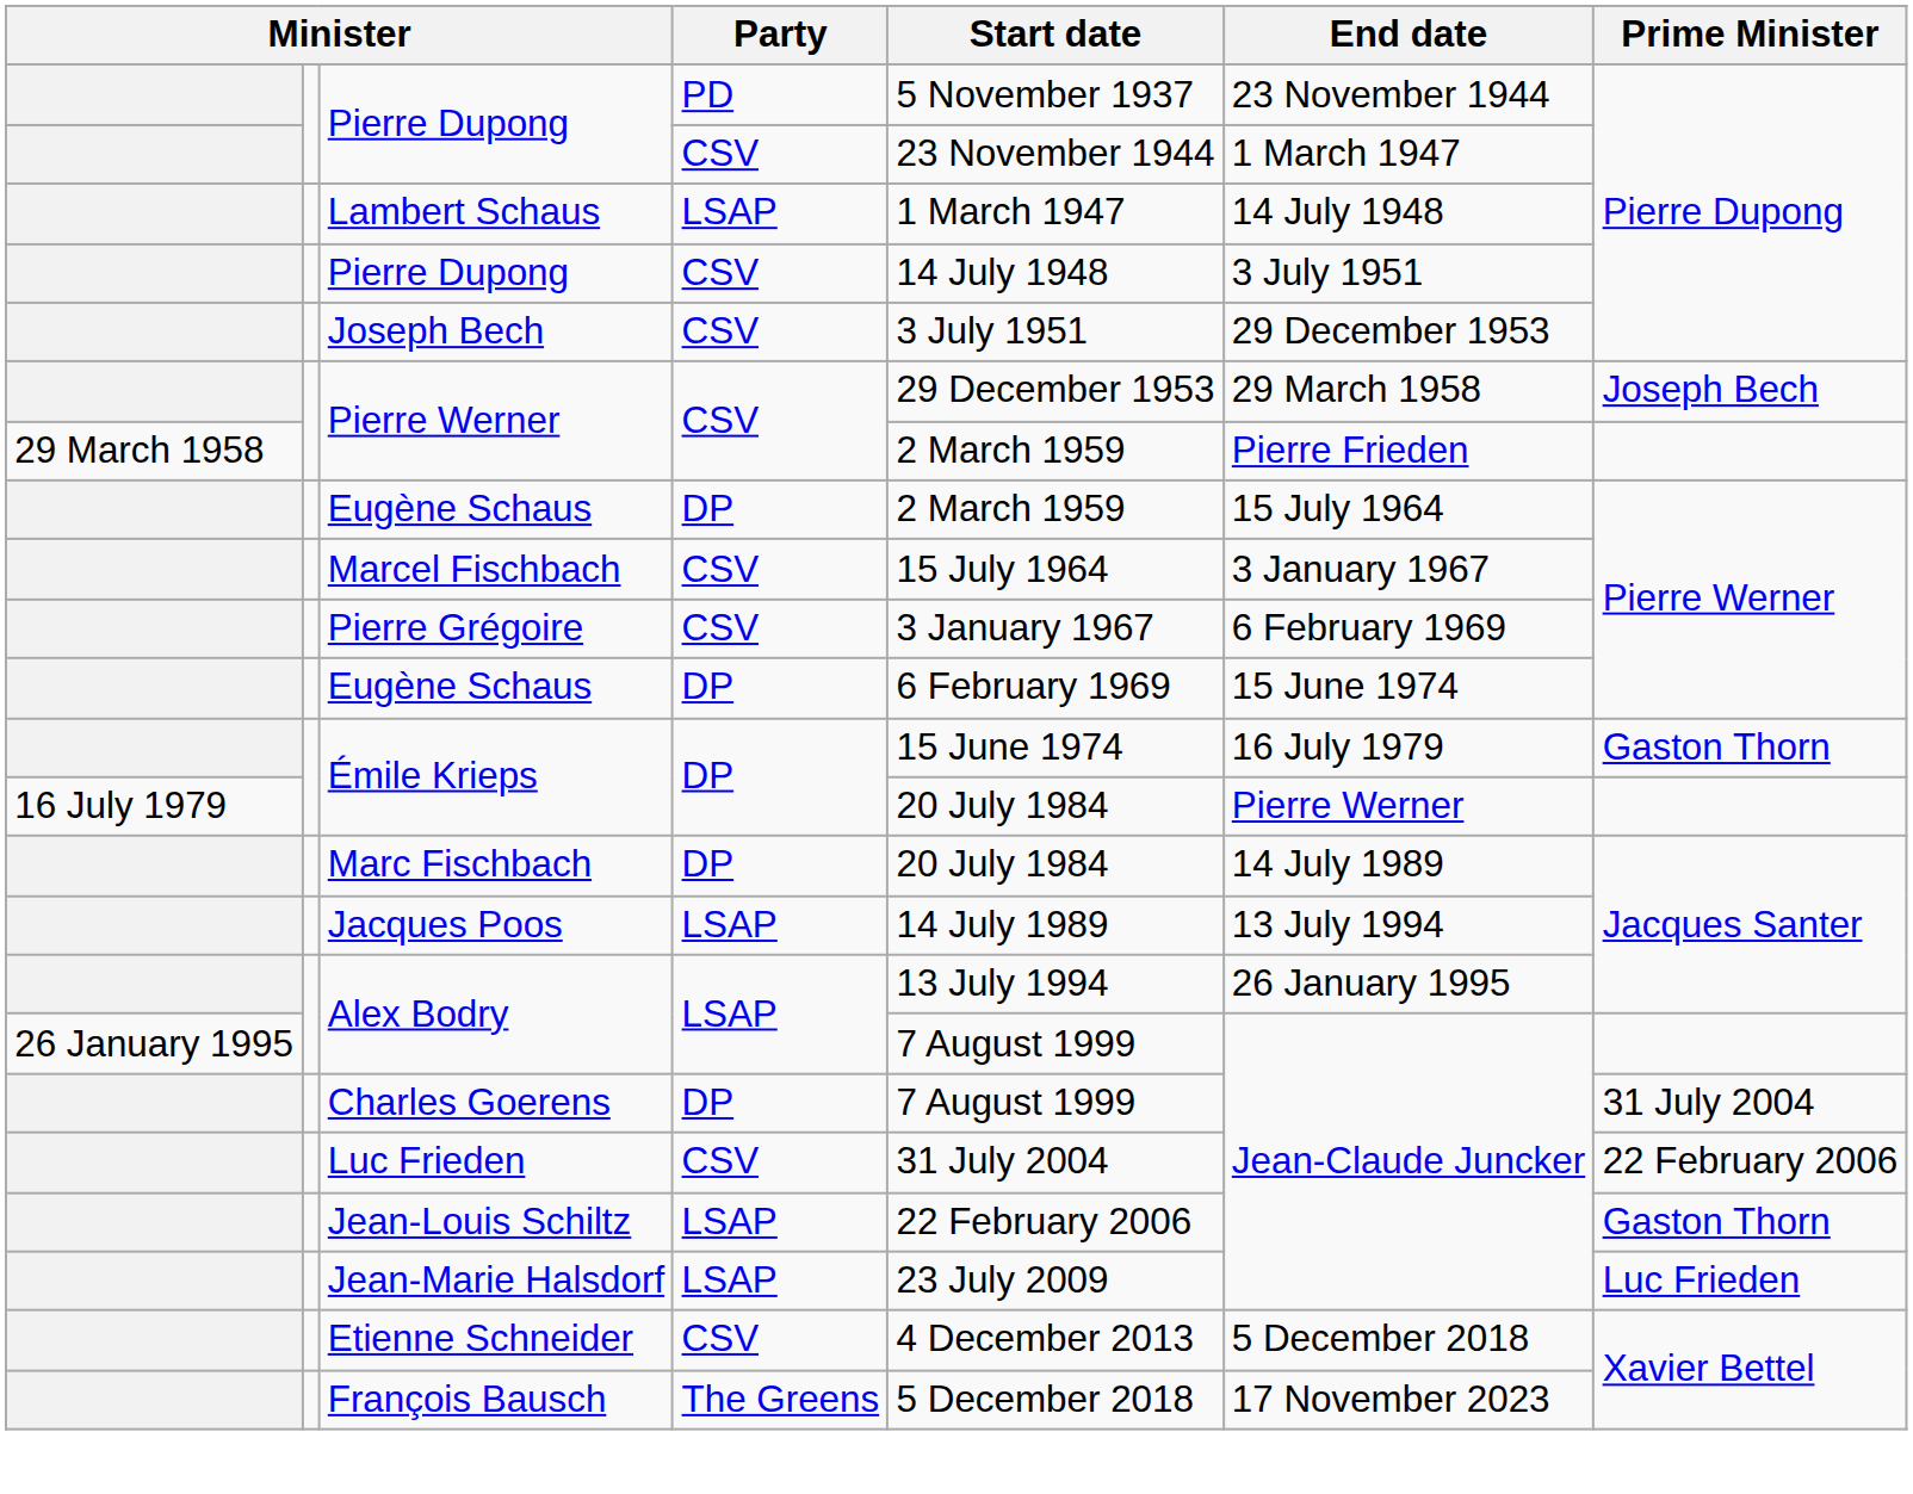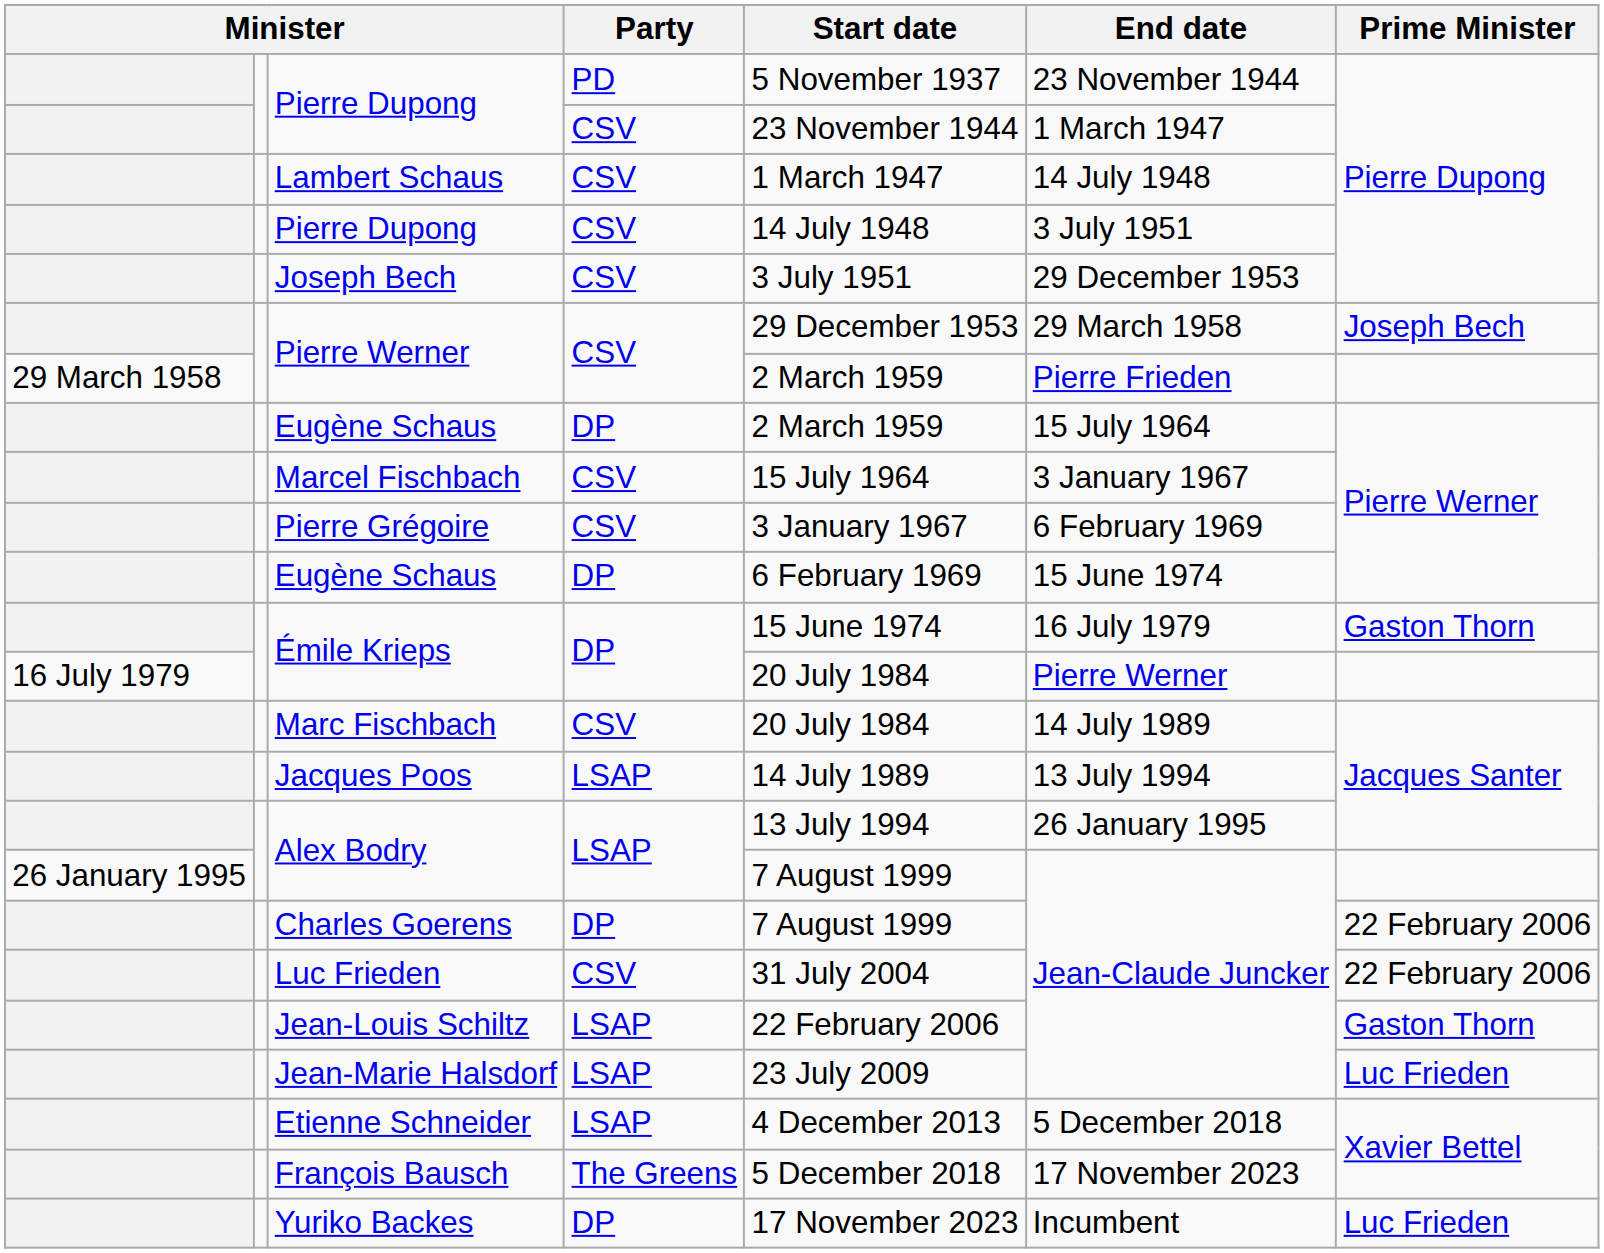Lambert Schaus | Party: LSAP -> CSV
Marc Fischbach | Party: DP -> CSV
Charles Goerens | Prime Minister: 31 July 2004 -> 22 February 2006
Etienne Schneider | Party: CSV -> LSAP
+ row: Yuriko Backes | DP | 17 November 2023 | Incumbent | Luc Frieden
